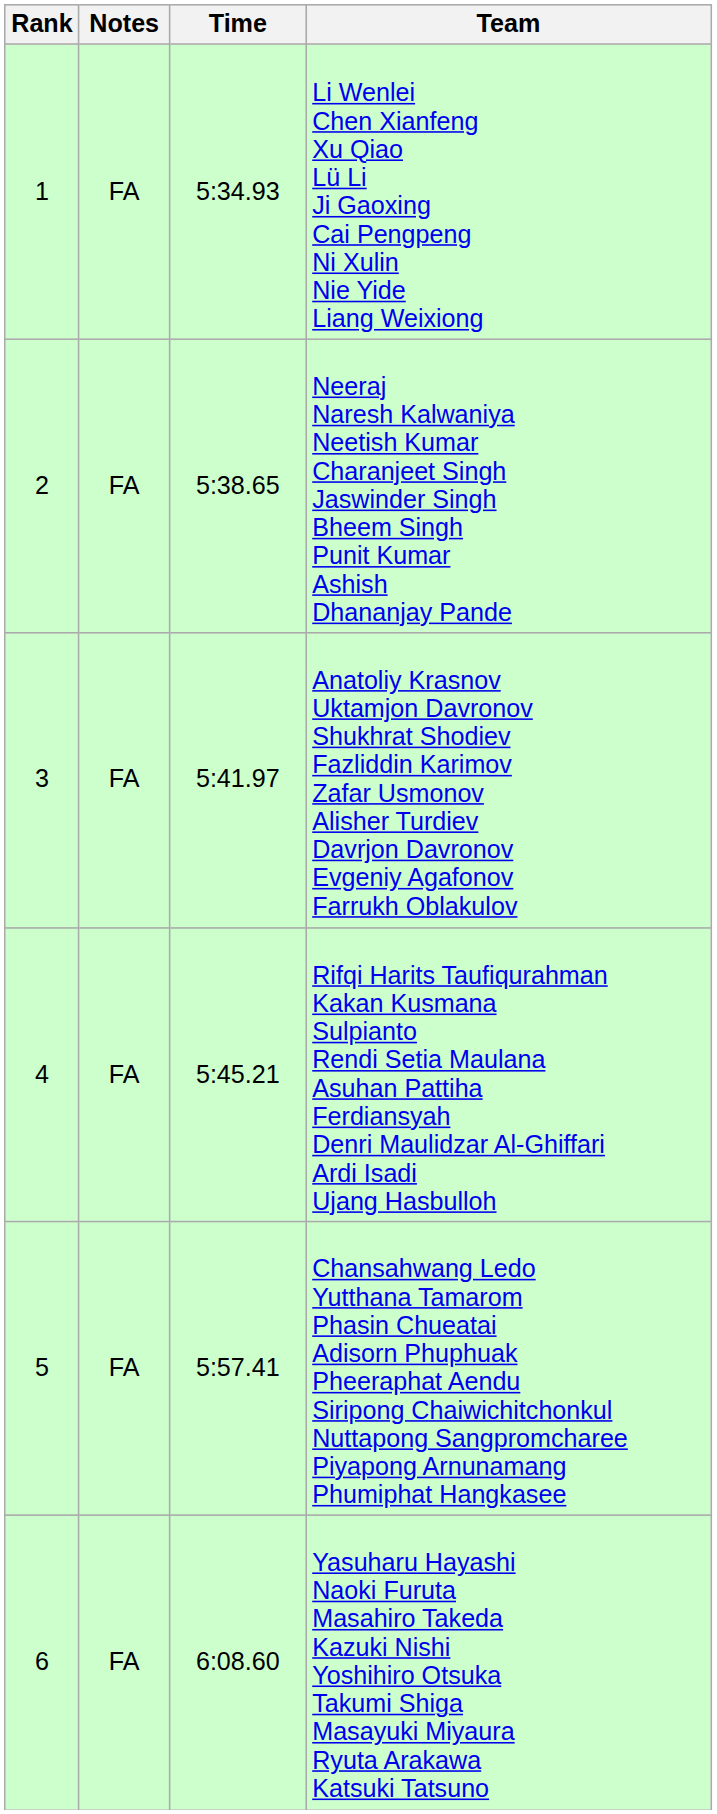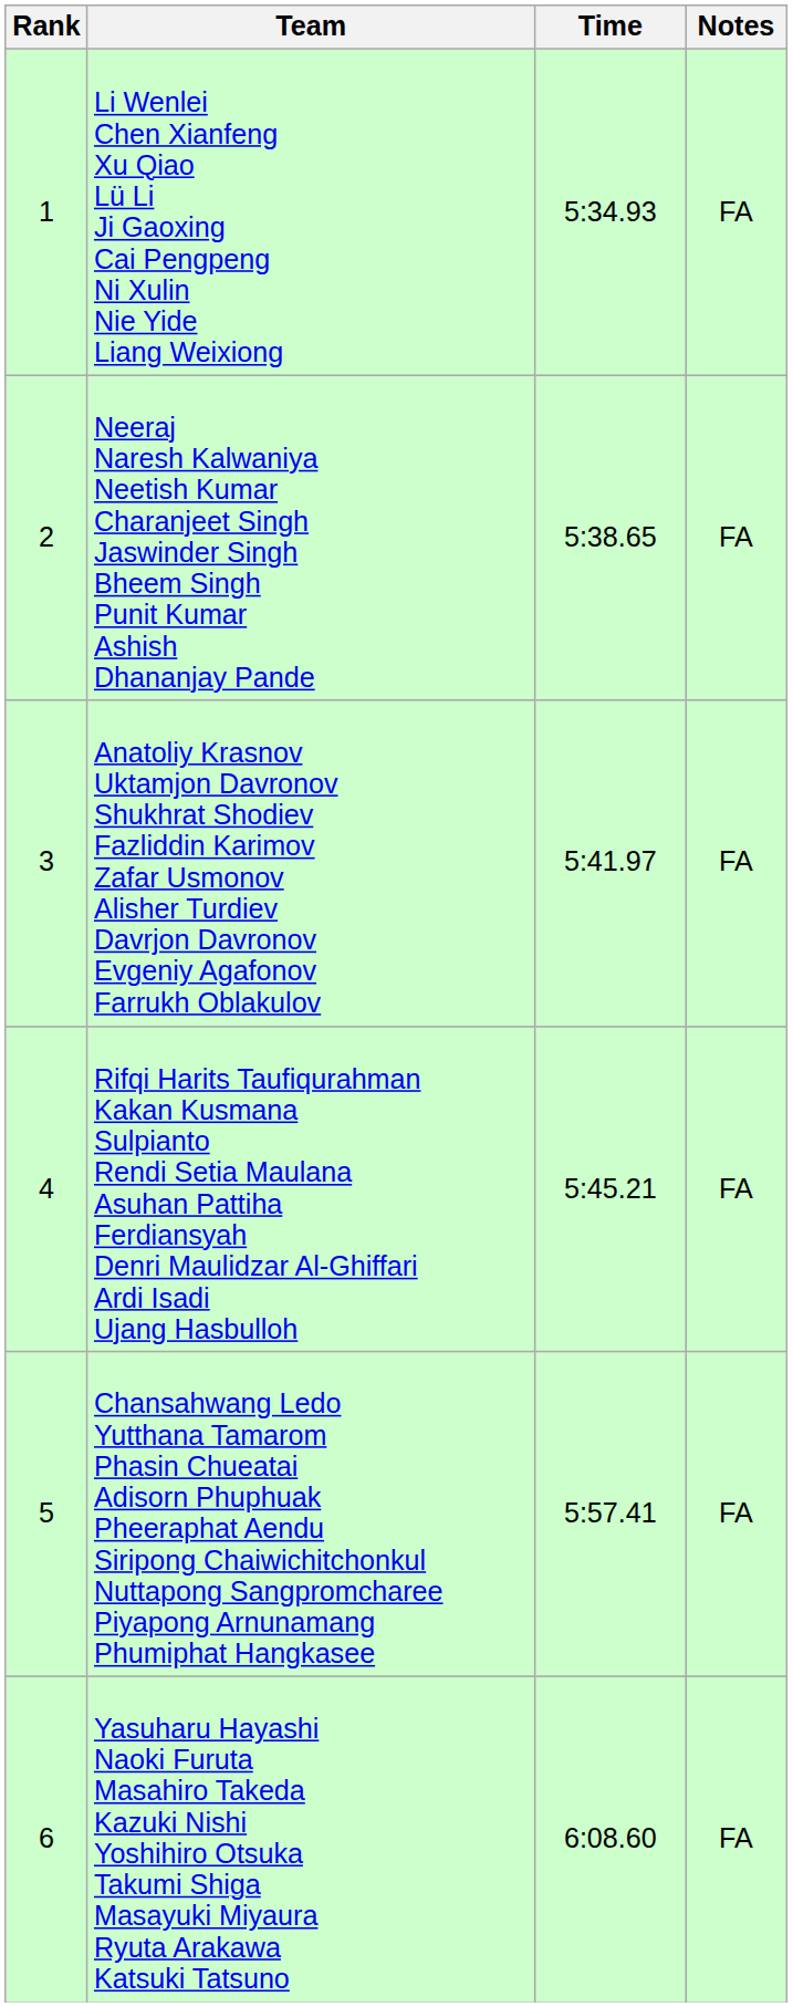columns swapped: Team <-> Notes
